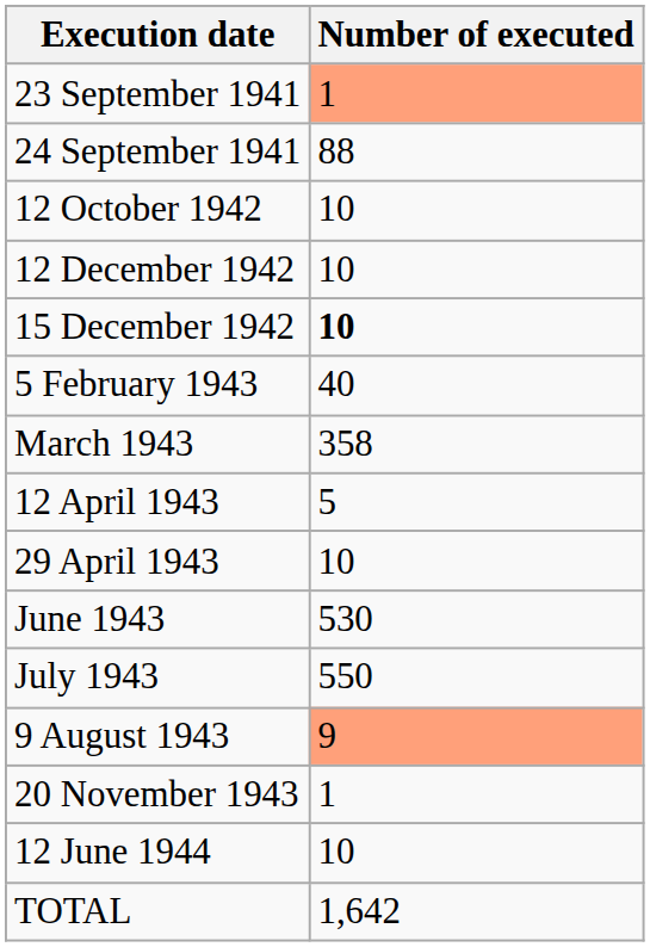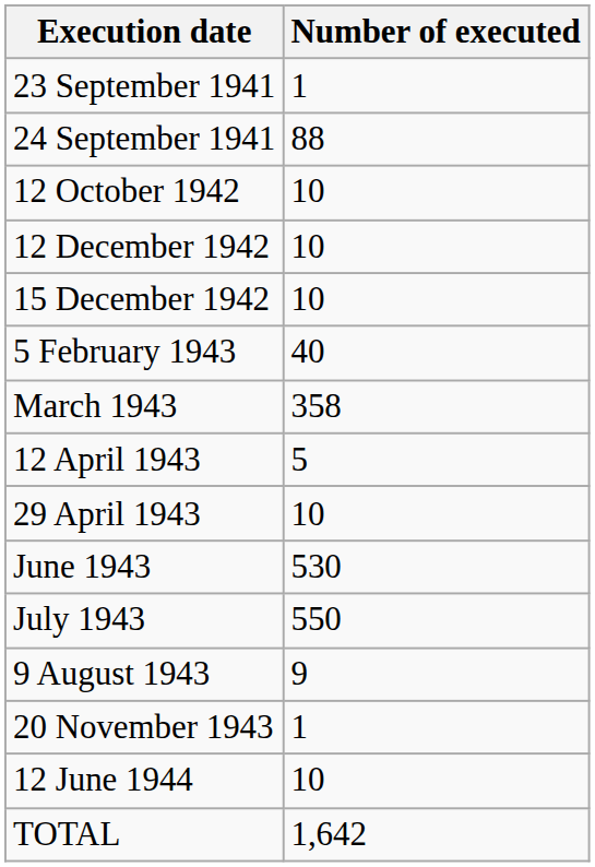23 September 1941 | Number of executed: lightsalmon background -> no background
15 December 1942 | Number of executed: bold -> normal
9 August 1943 | Number of executed: lightsalmon background -> no background
